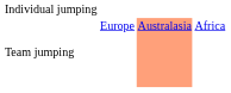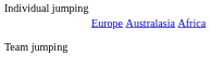Team jumping | column 3: lightsalmon background -> no background
